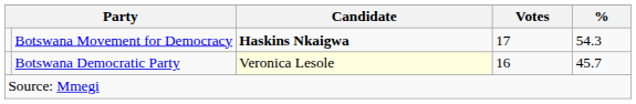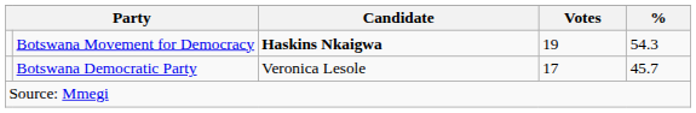Botswana Movement for Democracy | Votes: 17 -> 19
Botswana Democratic Party | Candidate: lightyellow background -> no background
Botswana Democratic Party | Votes: 16 -> 17
